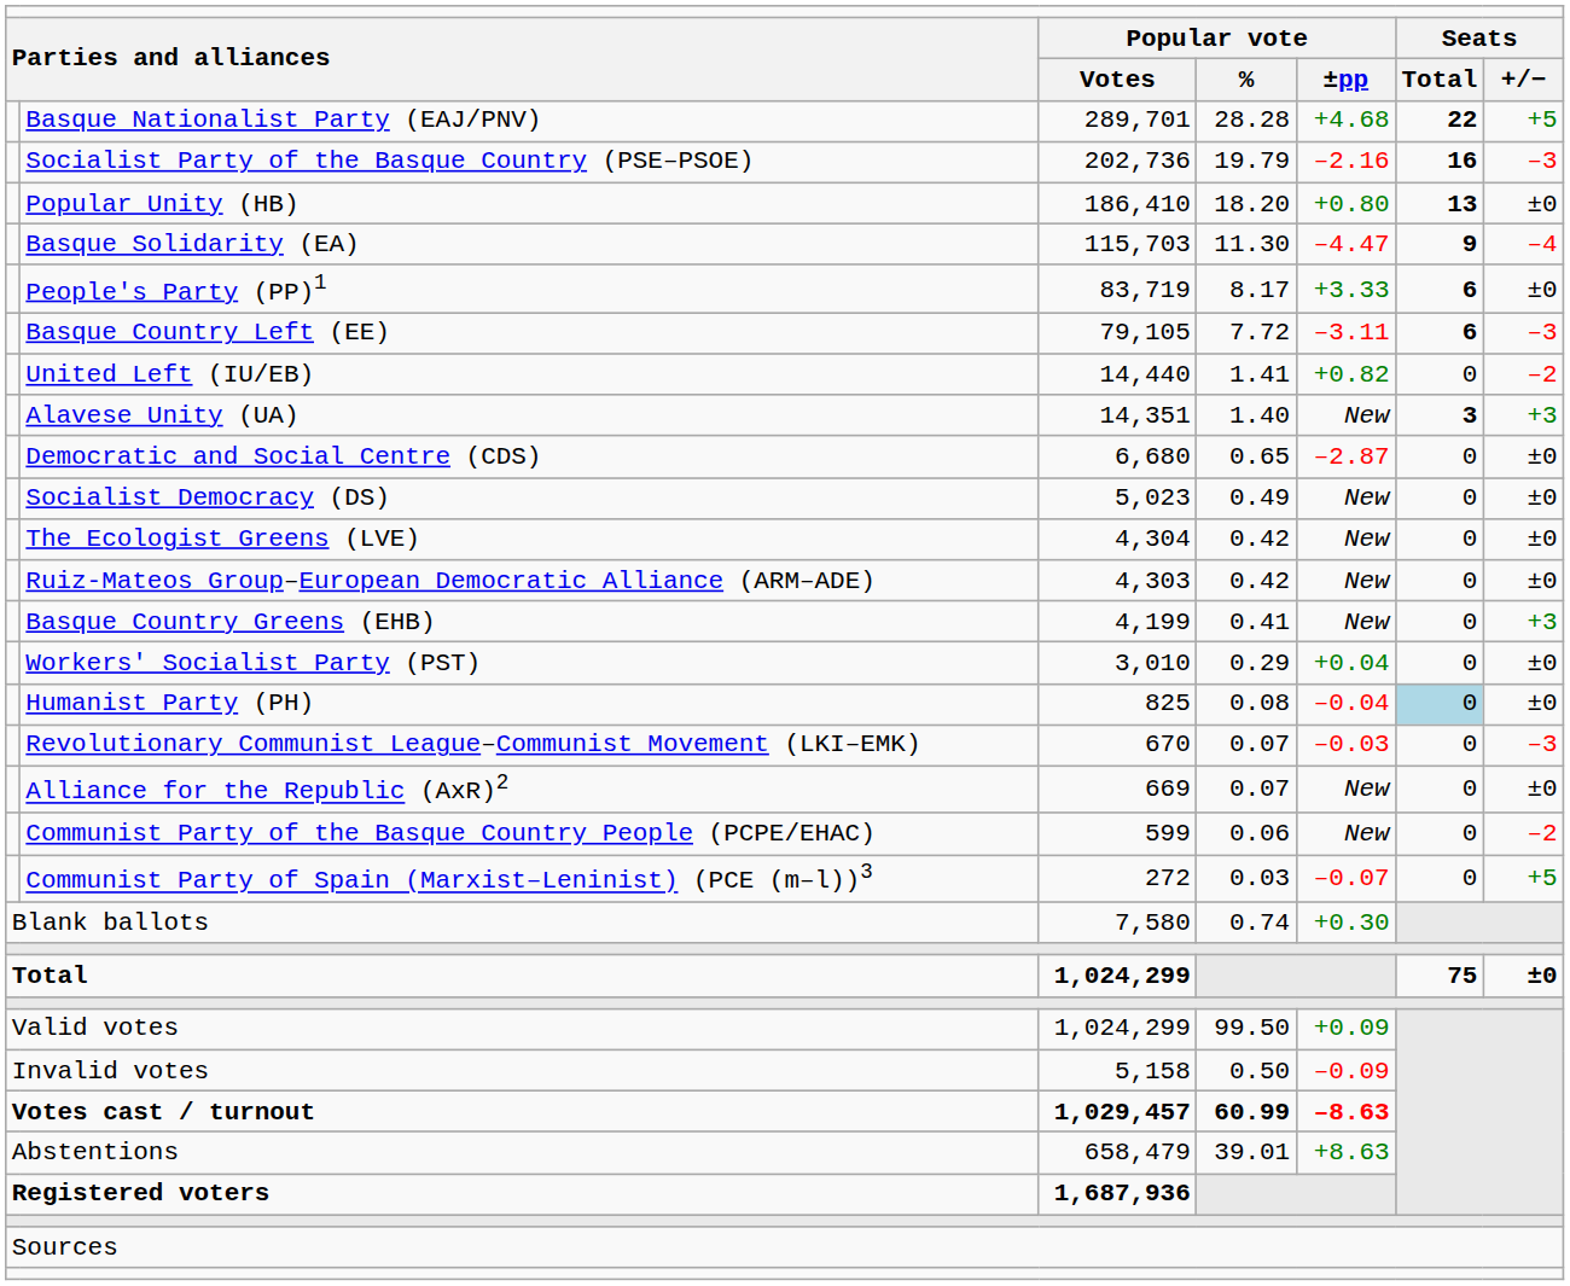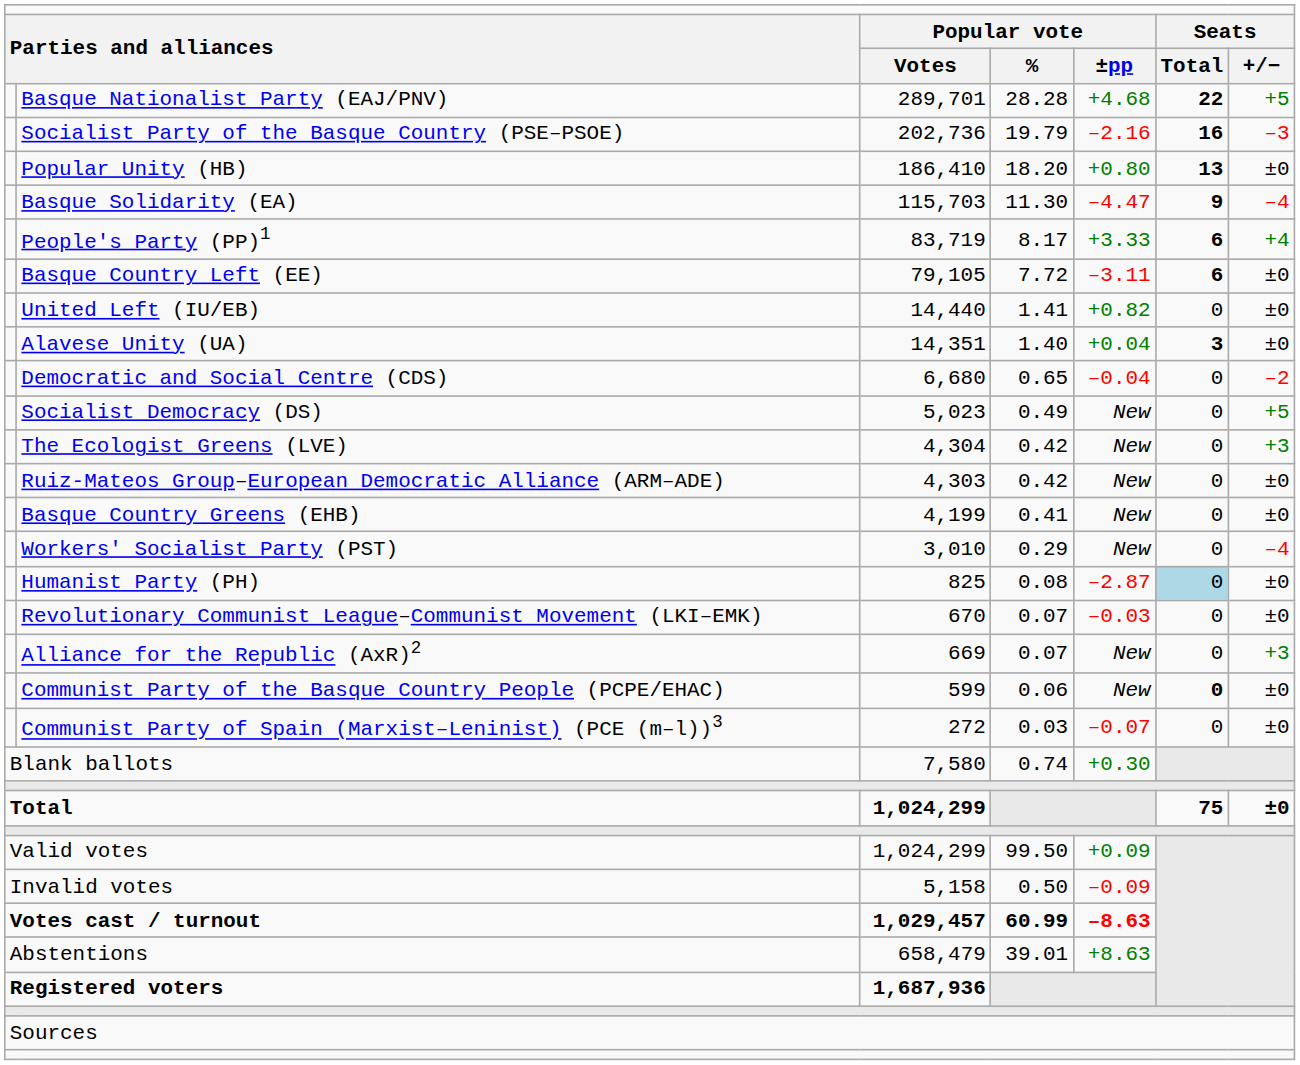People's Party (PP)1 | column 7: ±0 -> +4
Basque Country Left (EE) | column 7: –3 -> ±0
United Left (IU/EB) | column 7: –2 -> ±0
Alavese Unity (UA) | column 5: New -> +0.04
Alavese Unity (UA) | column 7: +3 -> ±0
Democratic and Social Centre (CDS) | column 5: –2.87 -> –0.04
Democratic and Social Centre (CDS) | column 7: ±0 -> –2
Socialist Democracy (DS) | column 7: ±0 -> +5
The Ecologist Greens (LVE) | column 7: ±0 -> +3
Basque Country Greens (EHB) | column 7: +3 -> ±0
Workers' Socialist Party (PST) | column 5: +0.04 -> New
Workers' Socialist Party (PST) | column 7: ±0 -> –4
Humanist Party (PH) | column 5: –0.04 -> –2.87
Revolutionary Communist League–Communist Movement (LKI–EMK) | column 7: –3 -> ±0
Alliance for the Republic (AxR)2 | column 7: ±0 -> +3
Communist Party of the Basque Country People (PCPE/EHAC) | column 6: normal -> bold
Communist Party of the Basque Country People (PCPE/EHAC) | column 7: –2 -> ±0
Communist Party of Spain (Marxist–Leninist) (PCE (m–l))3 | column 7: +5 -> ±0
